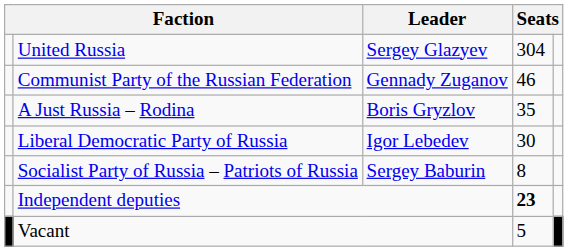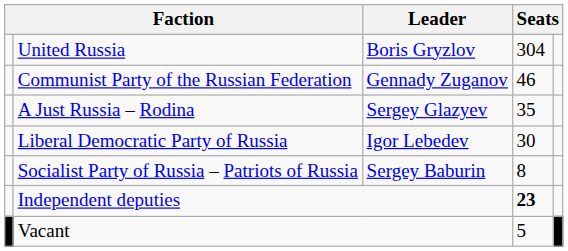United Russia | Leader: Sergey Glazyev -> Boris Gryzlov
A Just Russia – Rodina | Leader: Boris Gryzlov -> Sergey Glazyev
